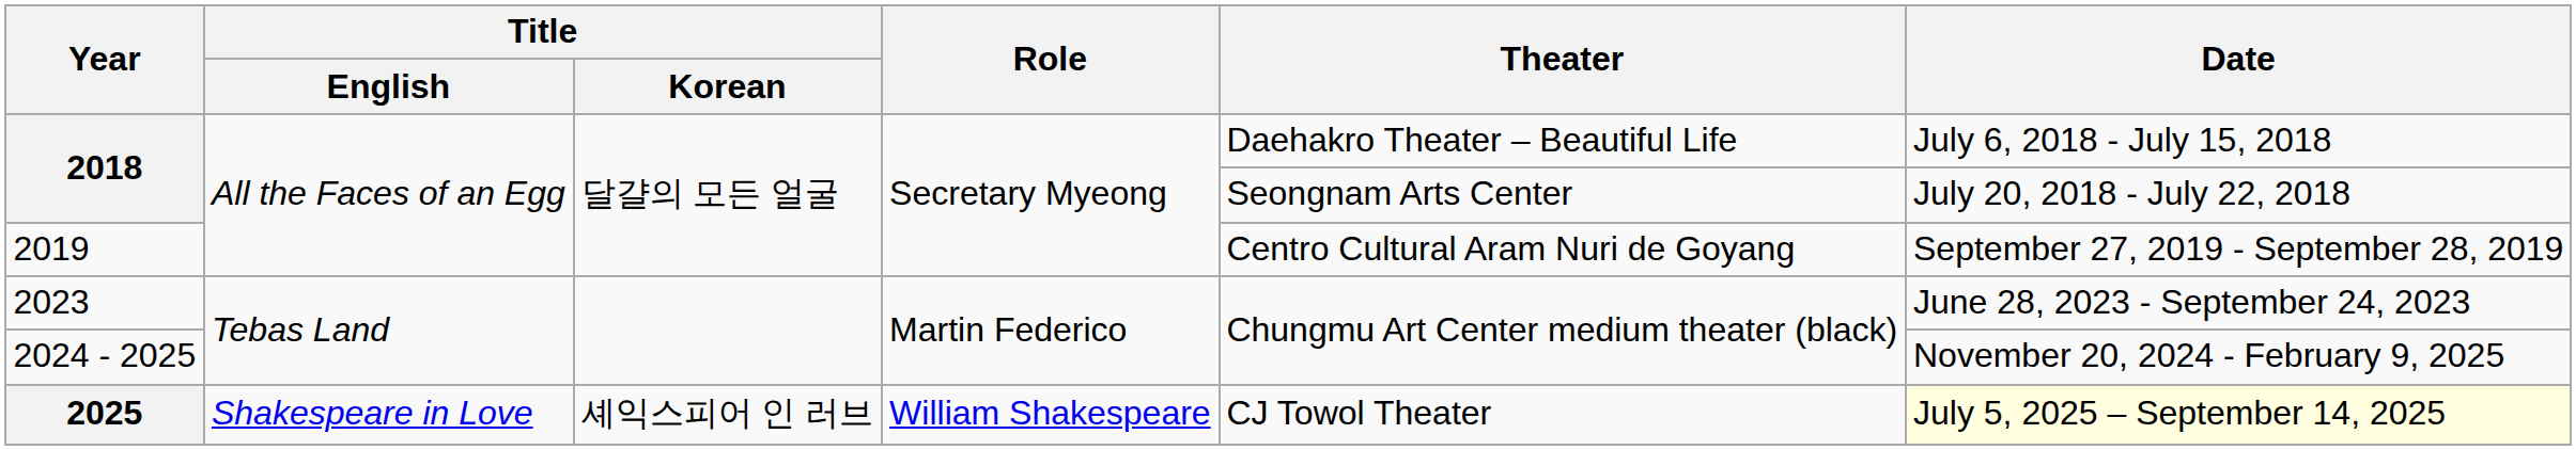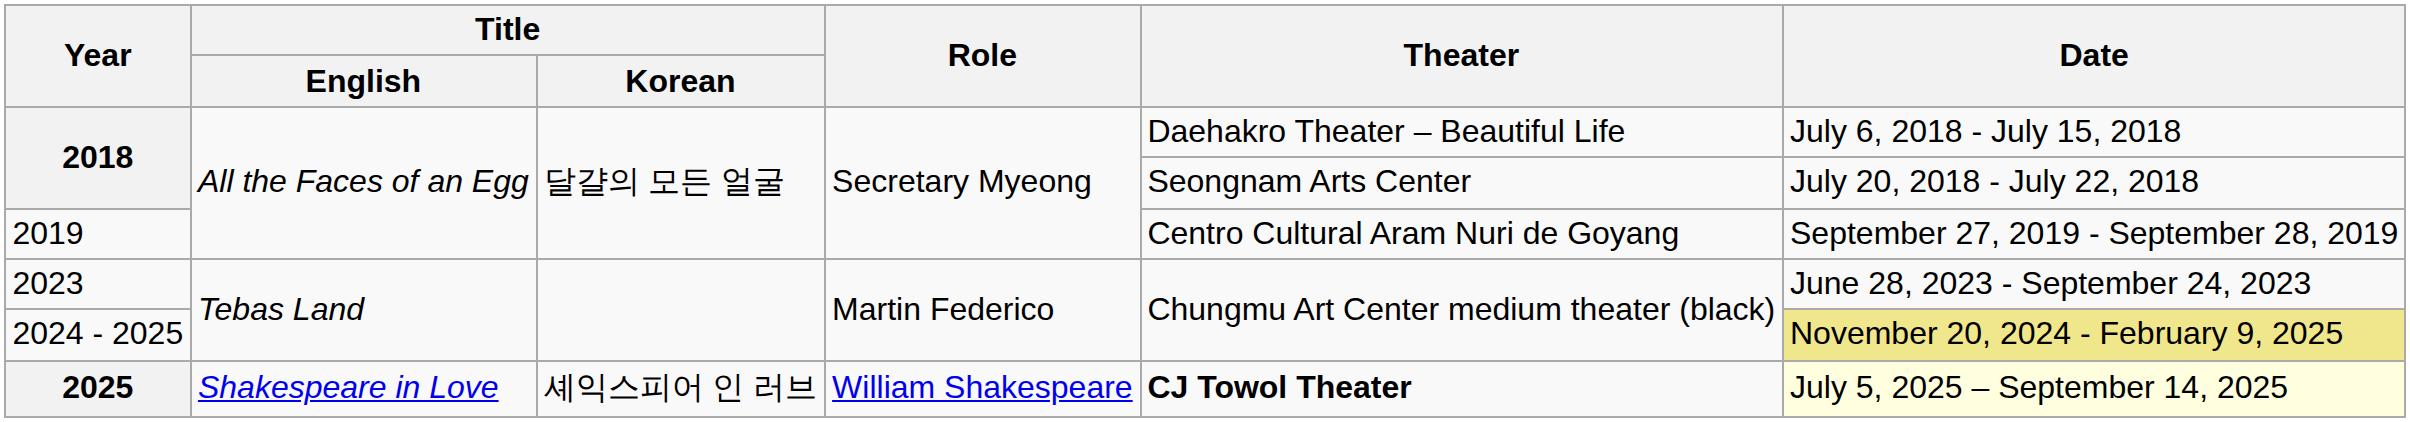2024 - 2025 | Date: no background -> khaki background
2025 | Theater: normal -> bold
